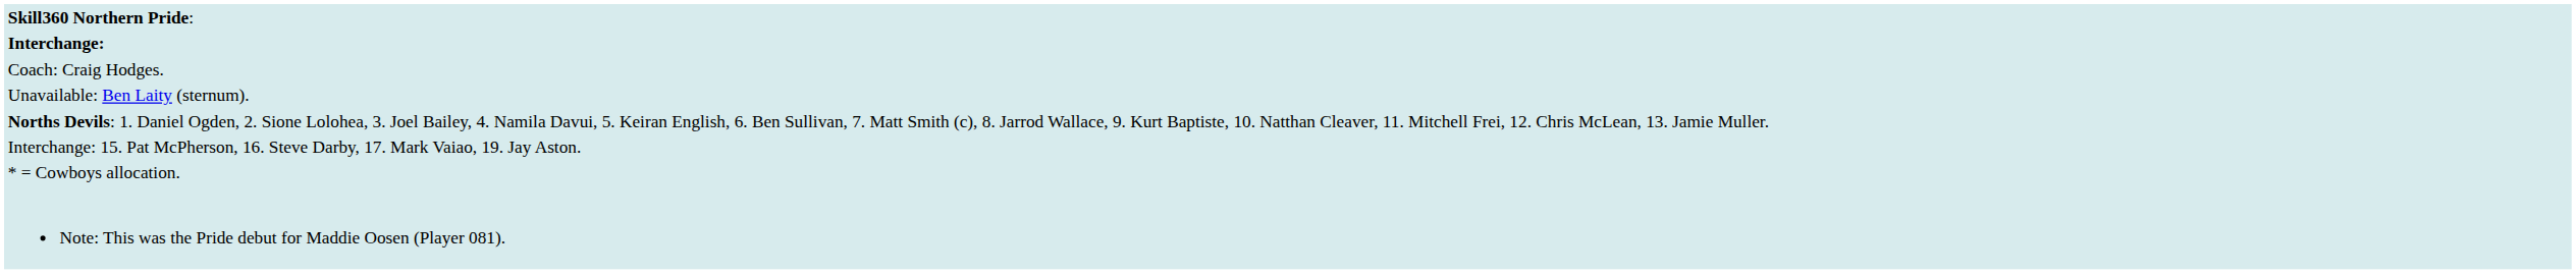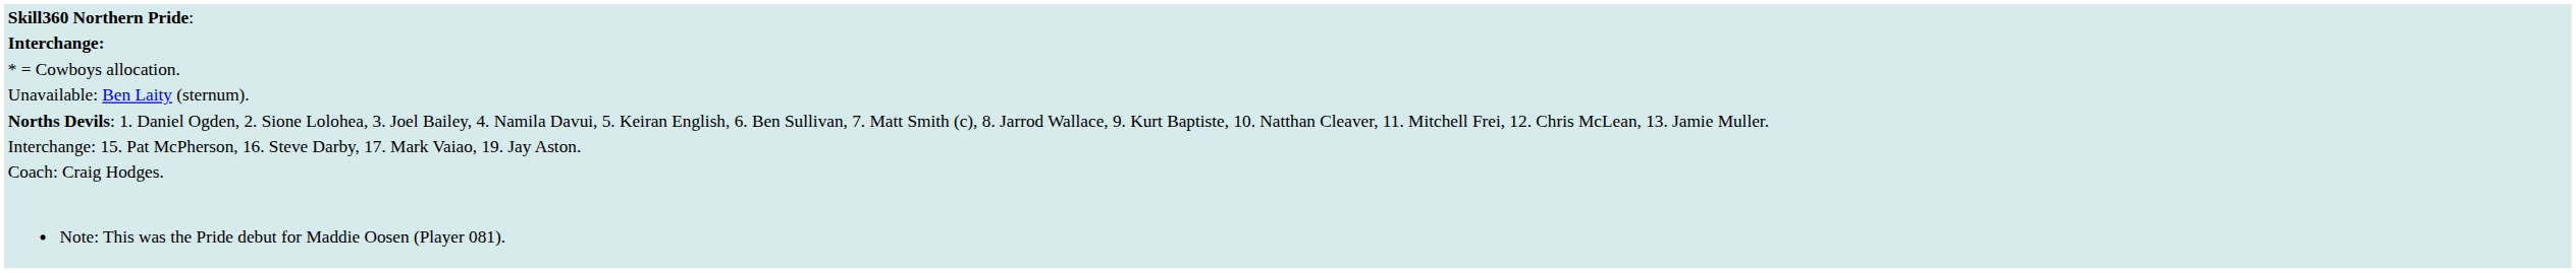row 3 | column 1: Coach: Craig Hodges. -> * = Cowboys allocation.
row 7 | column 1: * = Cowboys allocation. -> Coach: Craig Hodges.
